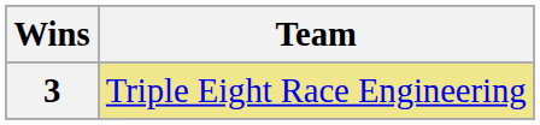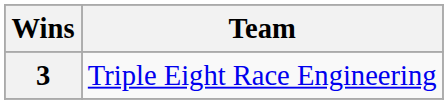3 | Team: khaki background -> no background
